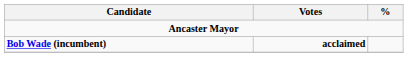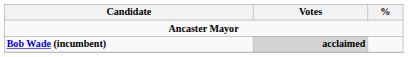Bob Wade (incumbent) | Votes: no background -> lightgrey background
